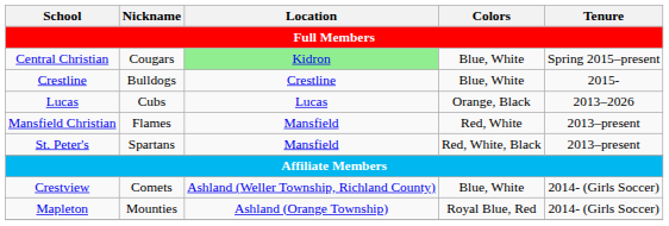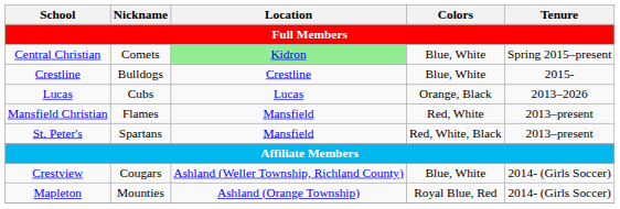Central Christian | Nickname: Cougars -> Comets
Crestview | Nickname: Comets -> Cougars
